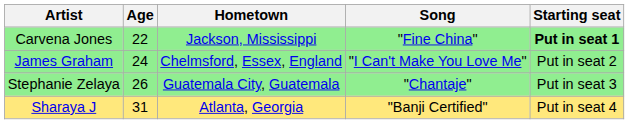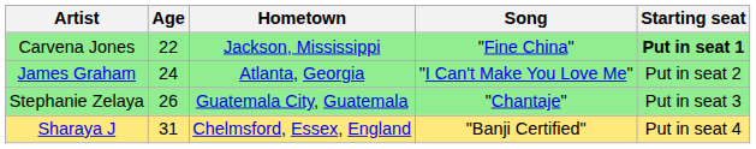James Graham | Hometown: Chelmsford, Essex, England -> Atlanta, Georgia
Sharaya J | Hometown: Atlanta, Georgia -> Chelmsford, Essex, England
